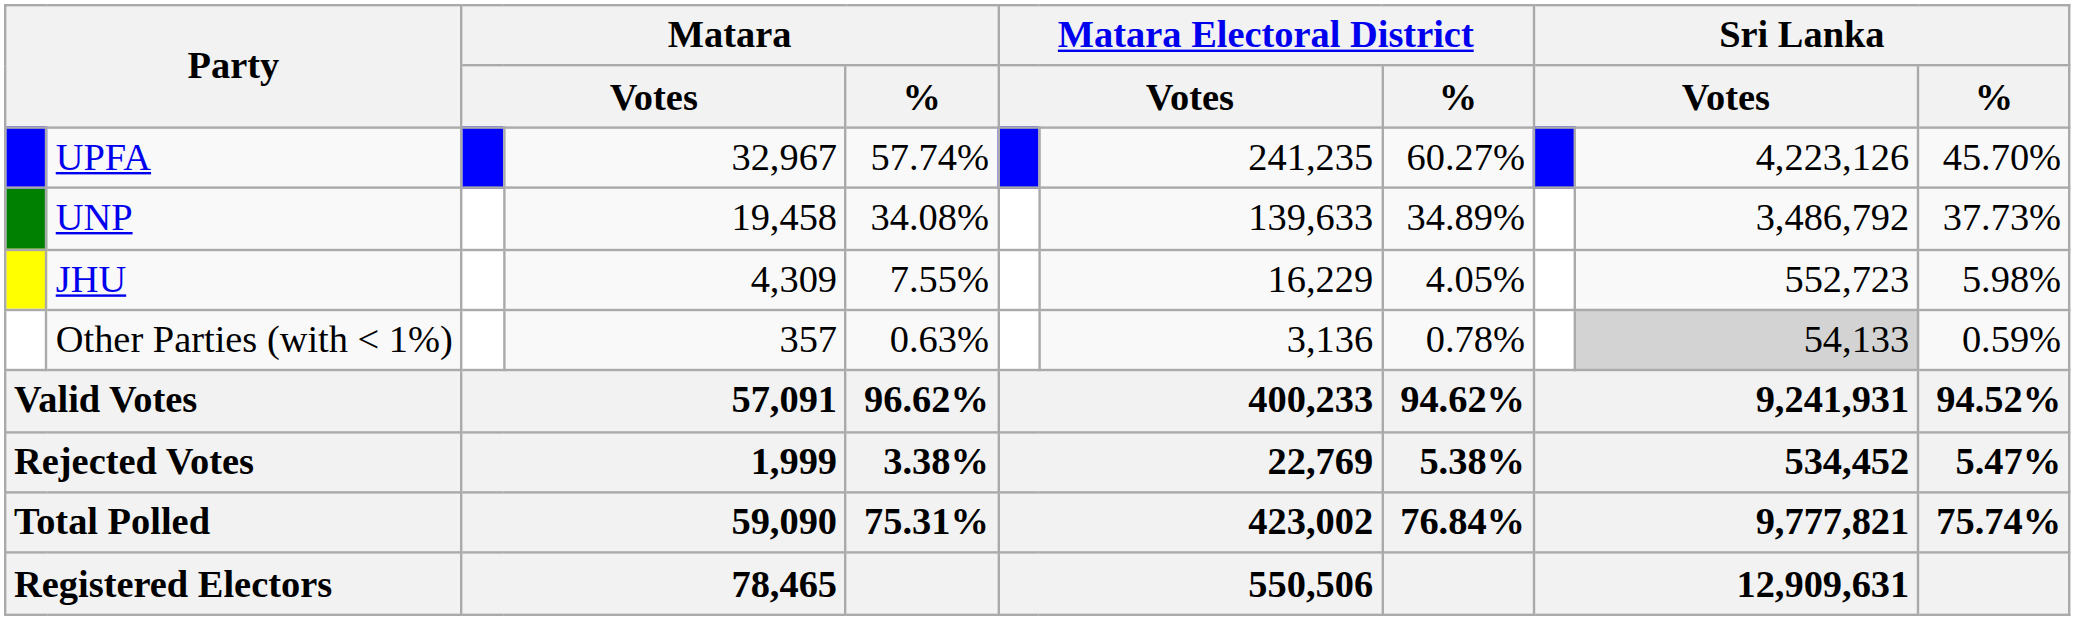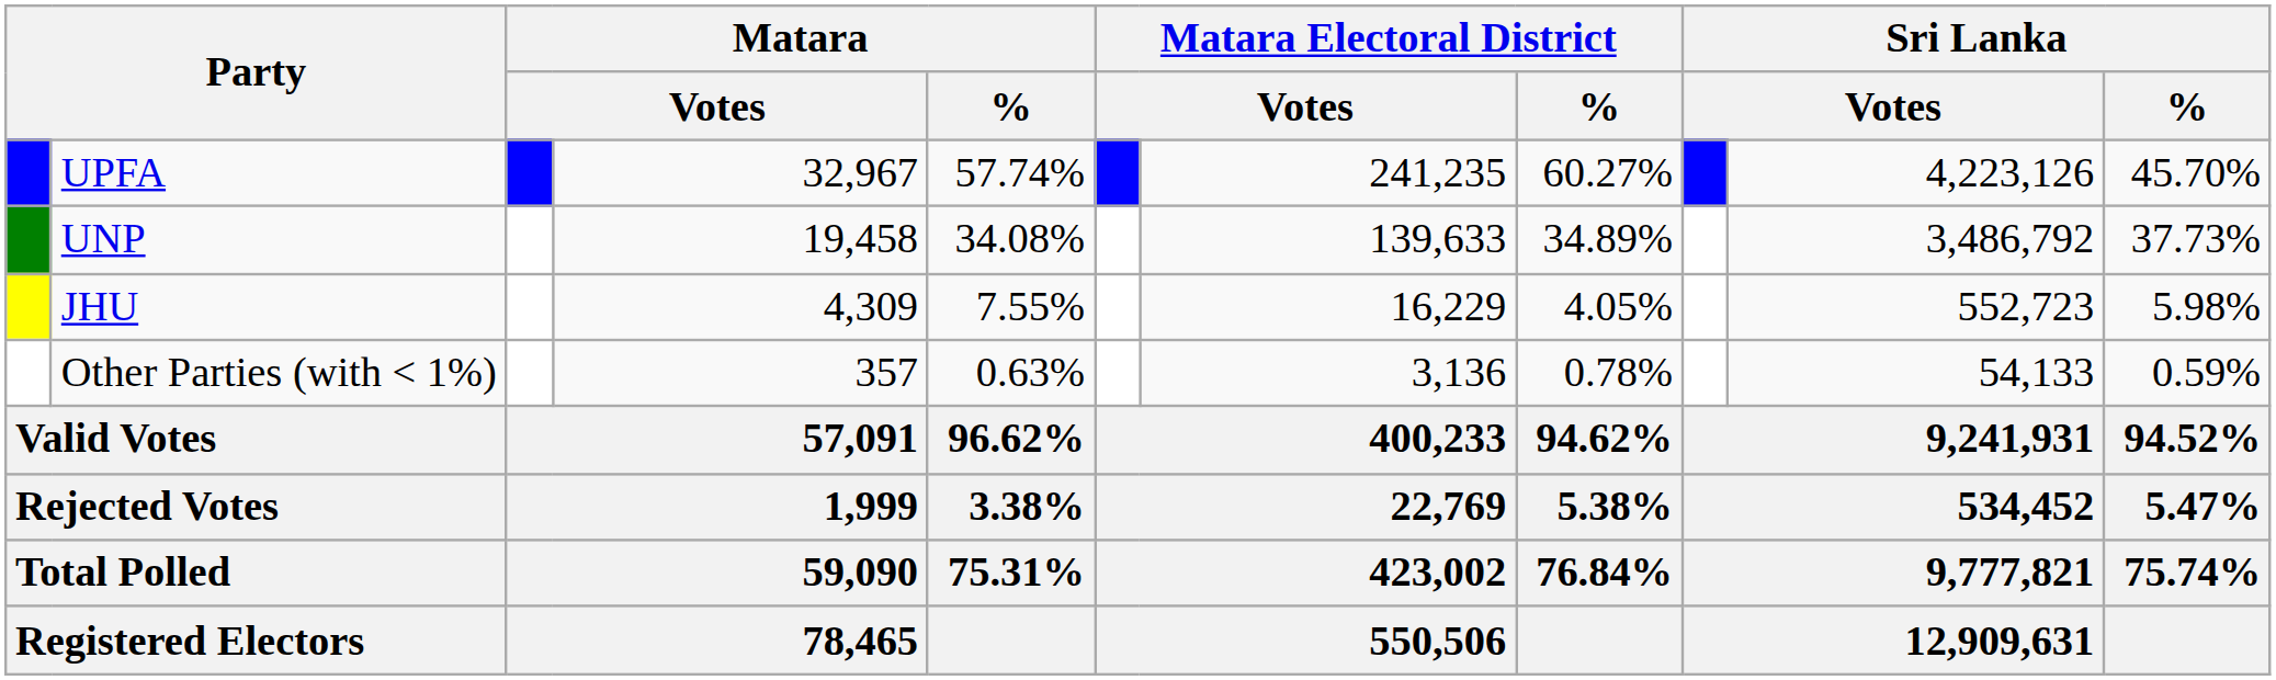Other Parties (with < 1%) | column 10: lightgrey background -> no background
